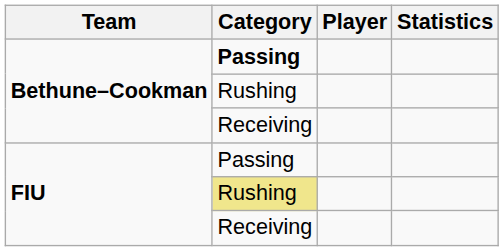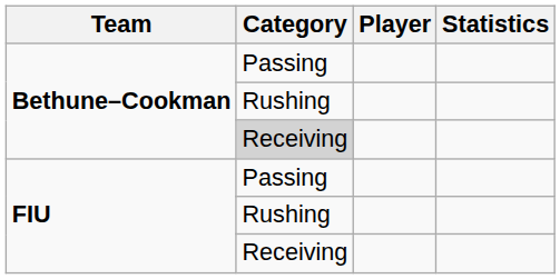Bethune–Cookman / Passing | Category: bold -> normal
Bethune–Cookman / Receiving | Category: no background -> lightgrey background
FIU / Rushing | Category: khaki background -> no background
